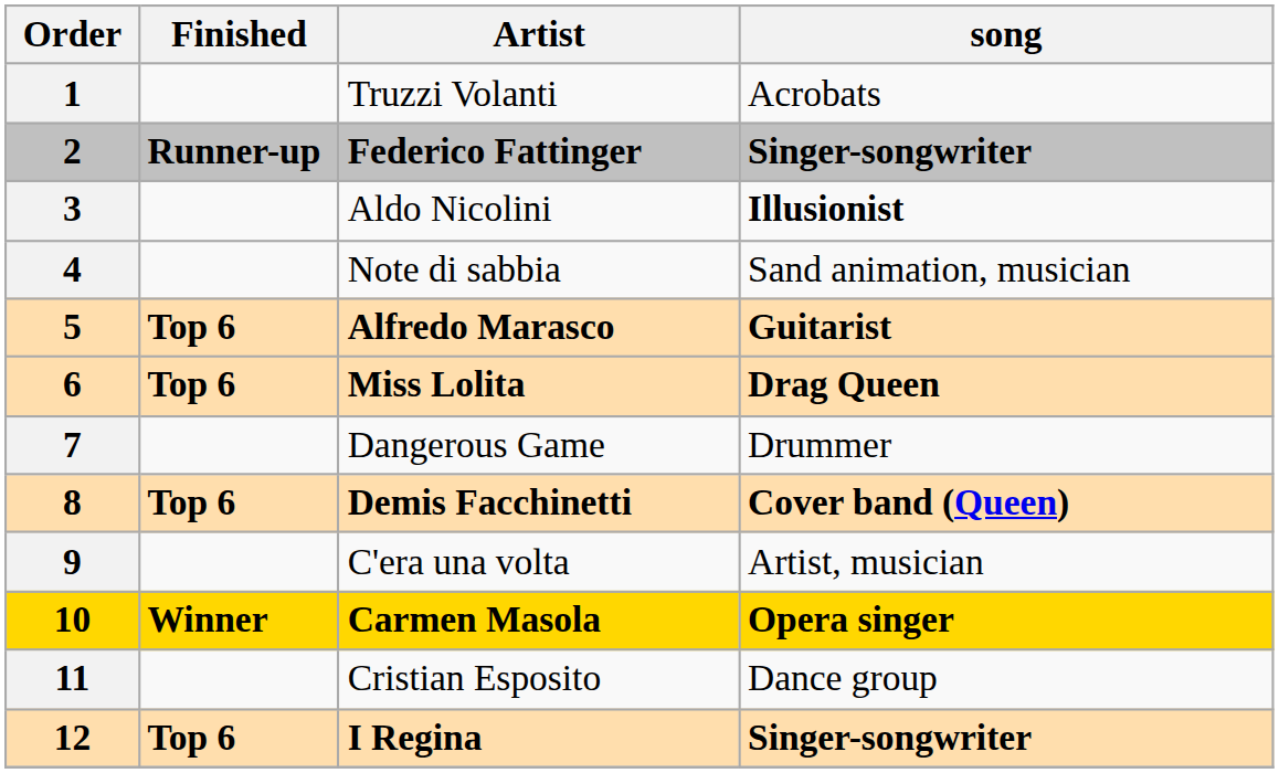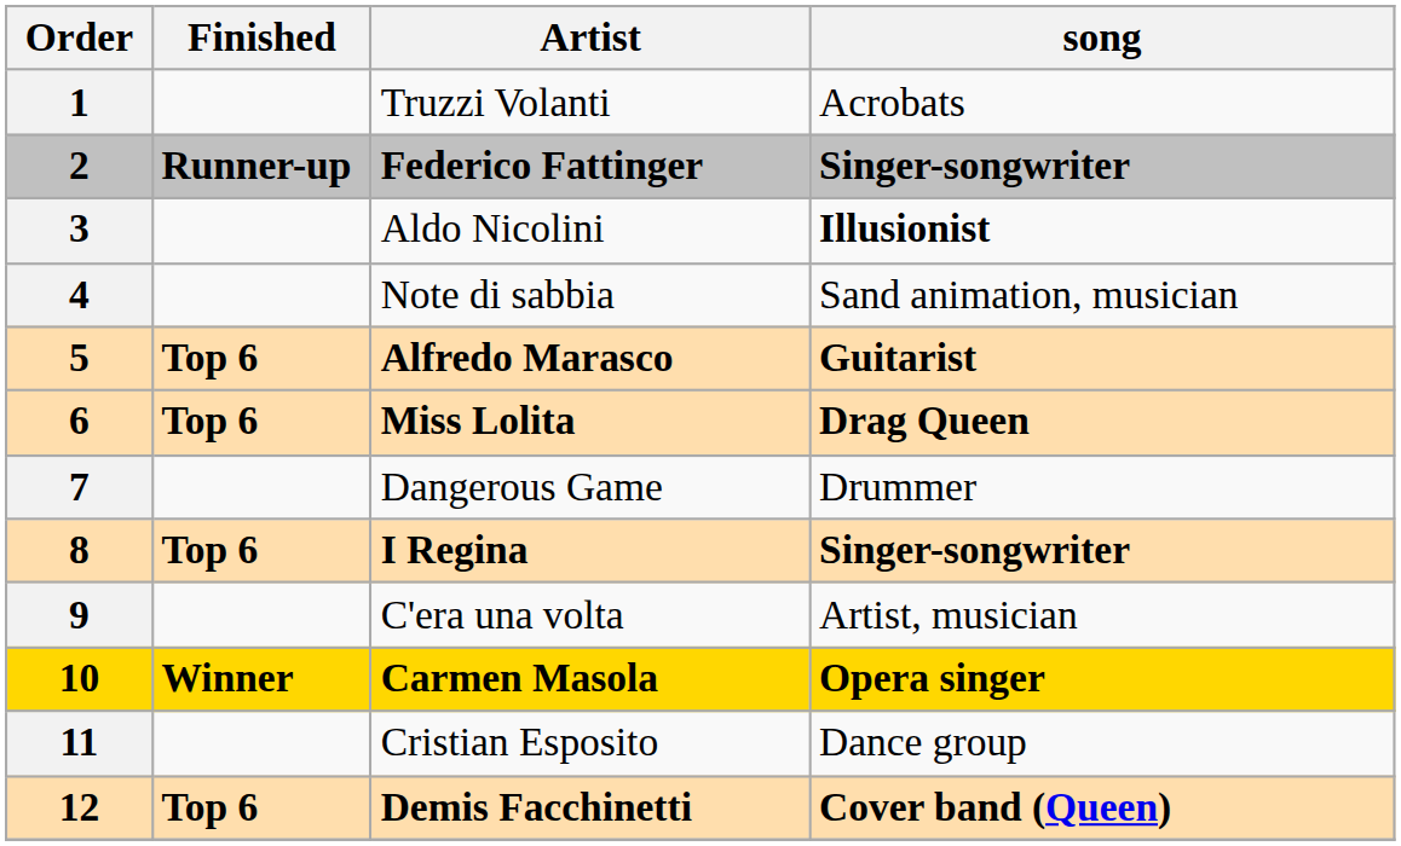8 | Artist: Demis Facchinetti -> I Regina
8 | song: Cover band (Queen) -> Singer-songwriter
12 | Artist: I Regina -> Demis Facchinetti
12 | song: Singer-songwriter -> Cover band (Queen)
